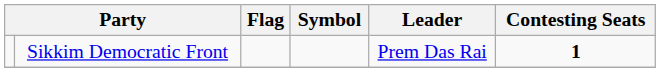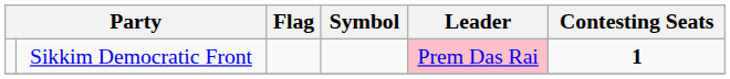Sikkim Democratic Front | Leader: no background -> pink background
